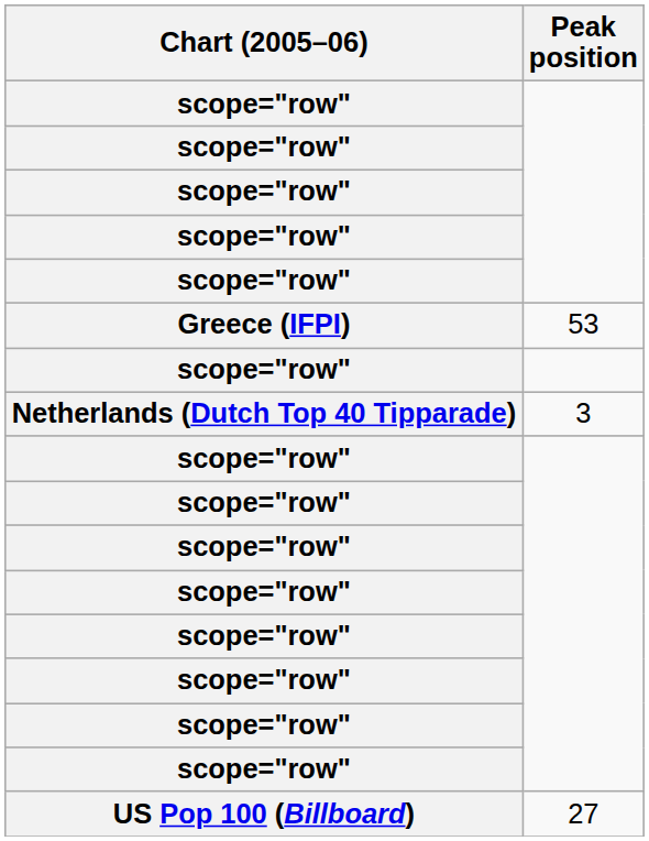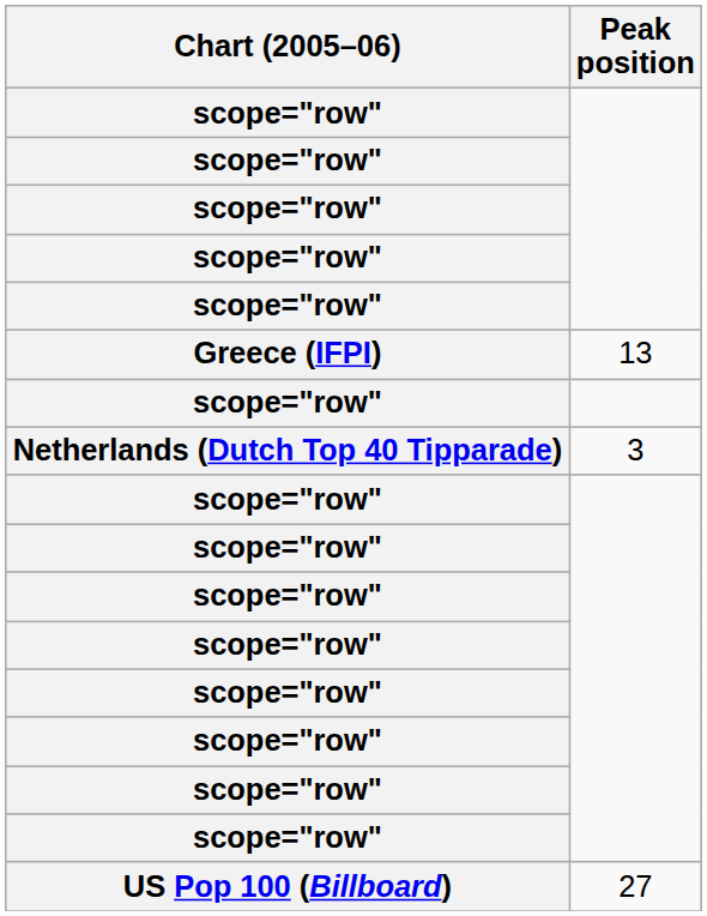Greece (IFPI) | Peak position: 53 -> 13
